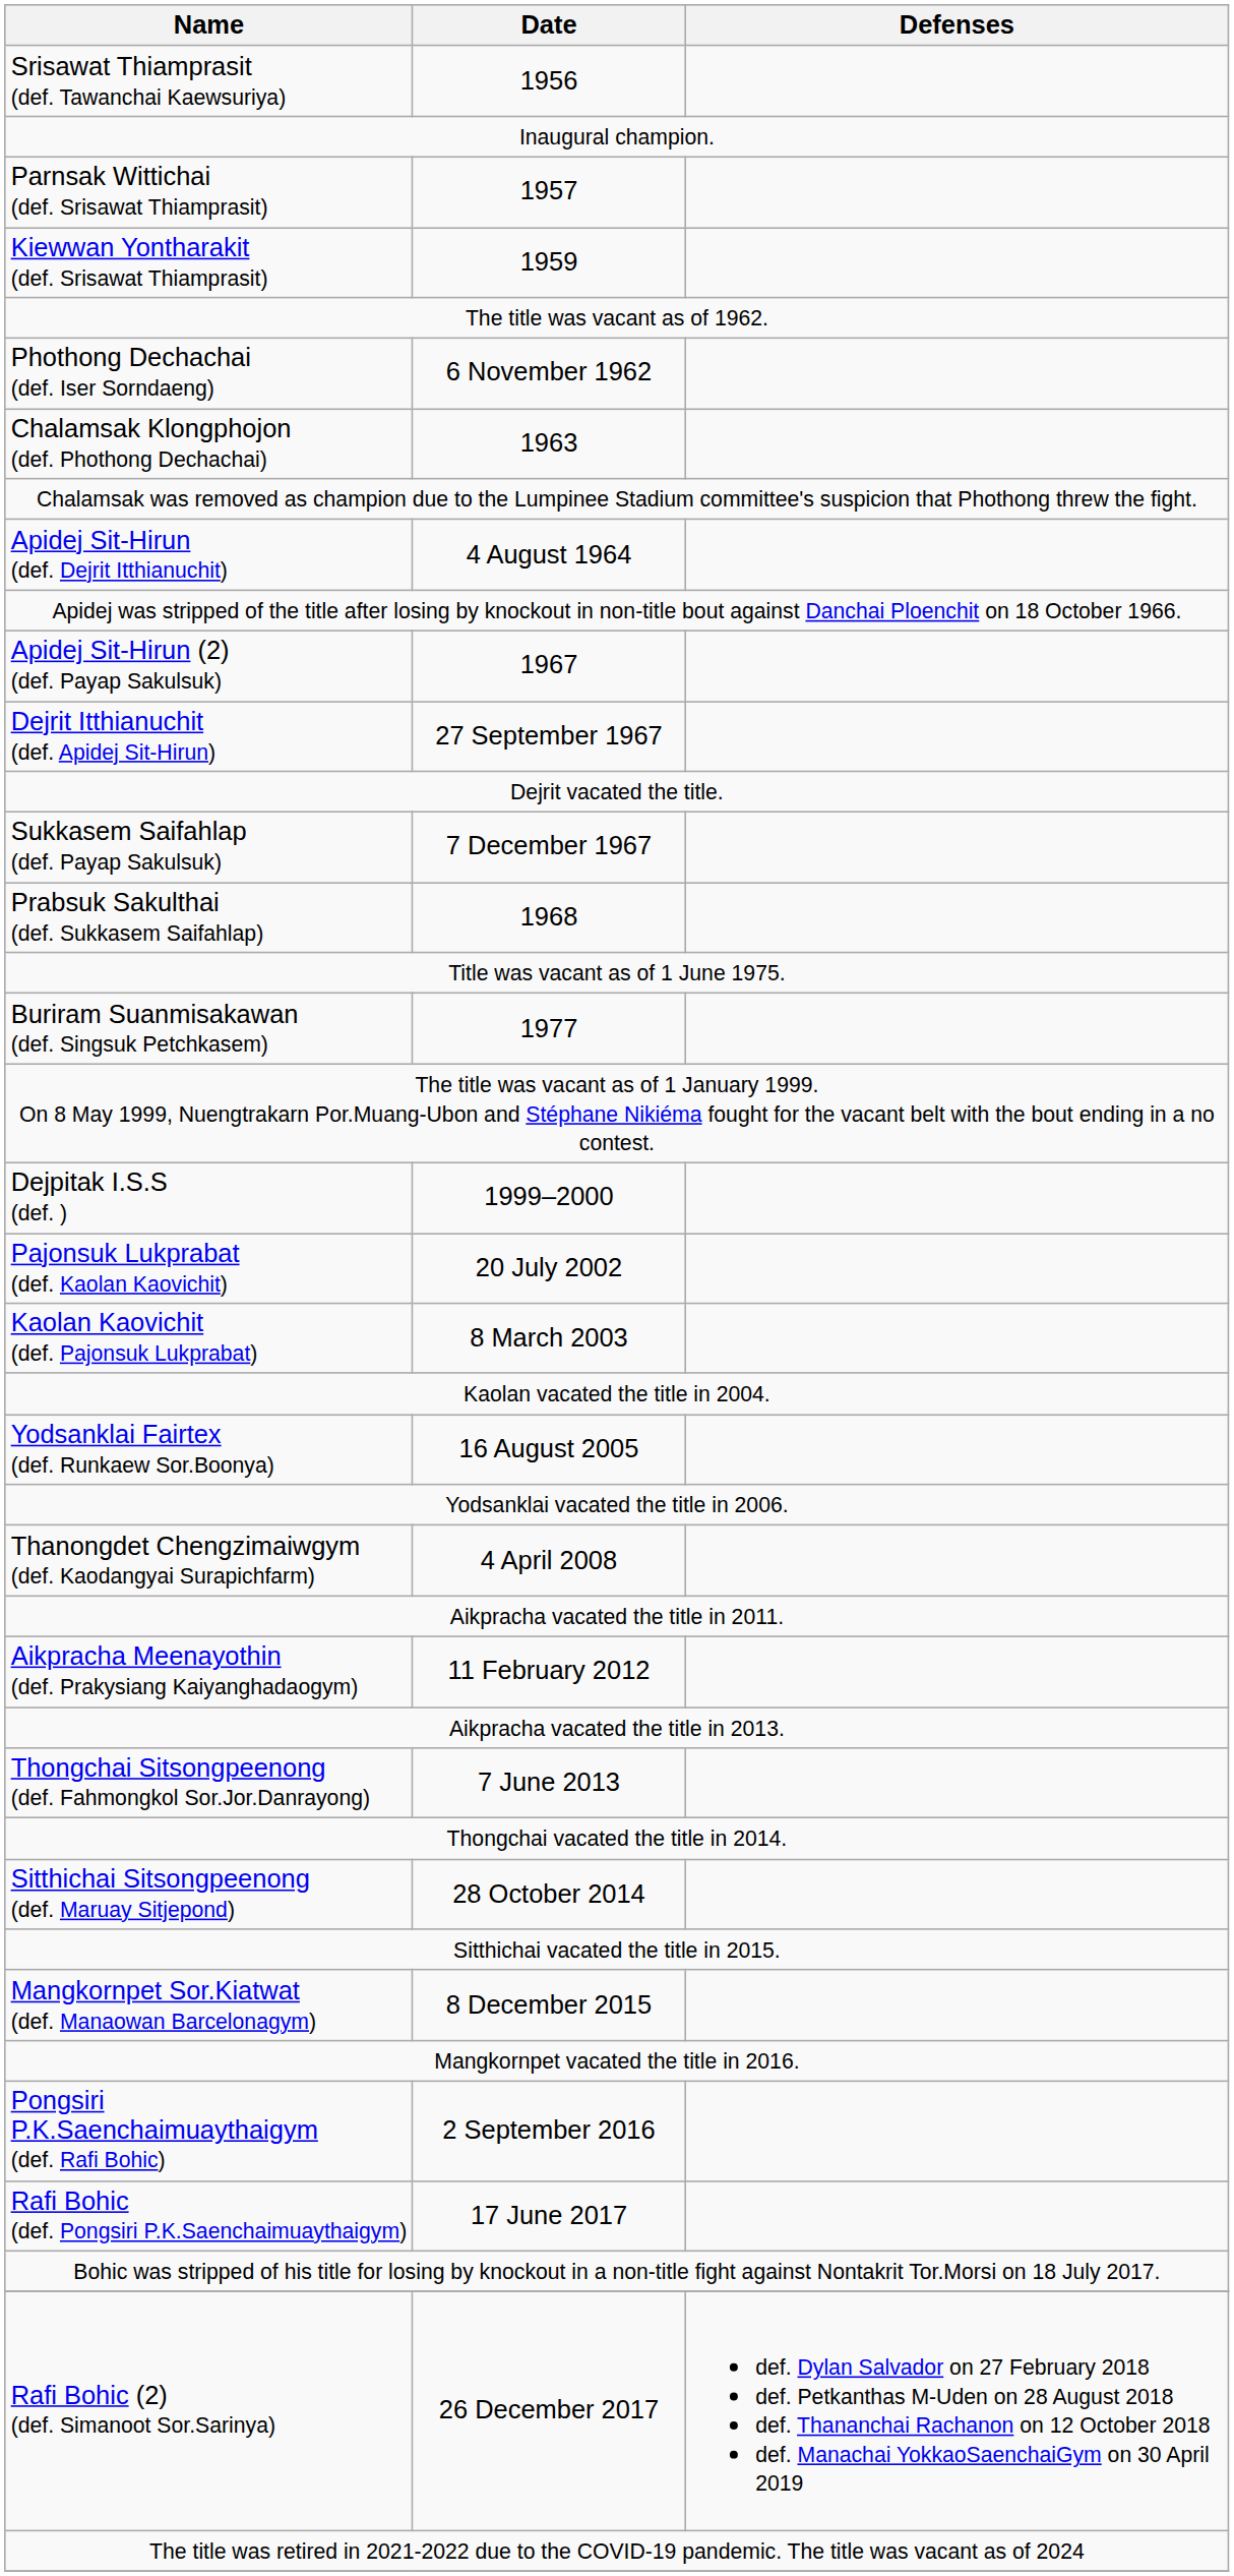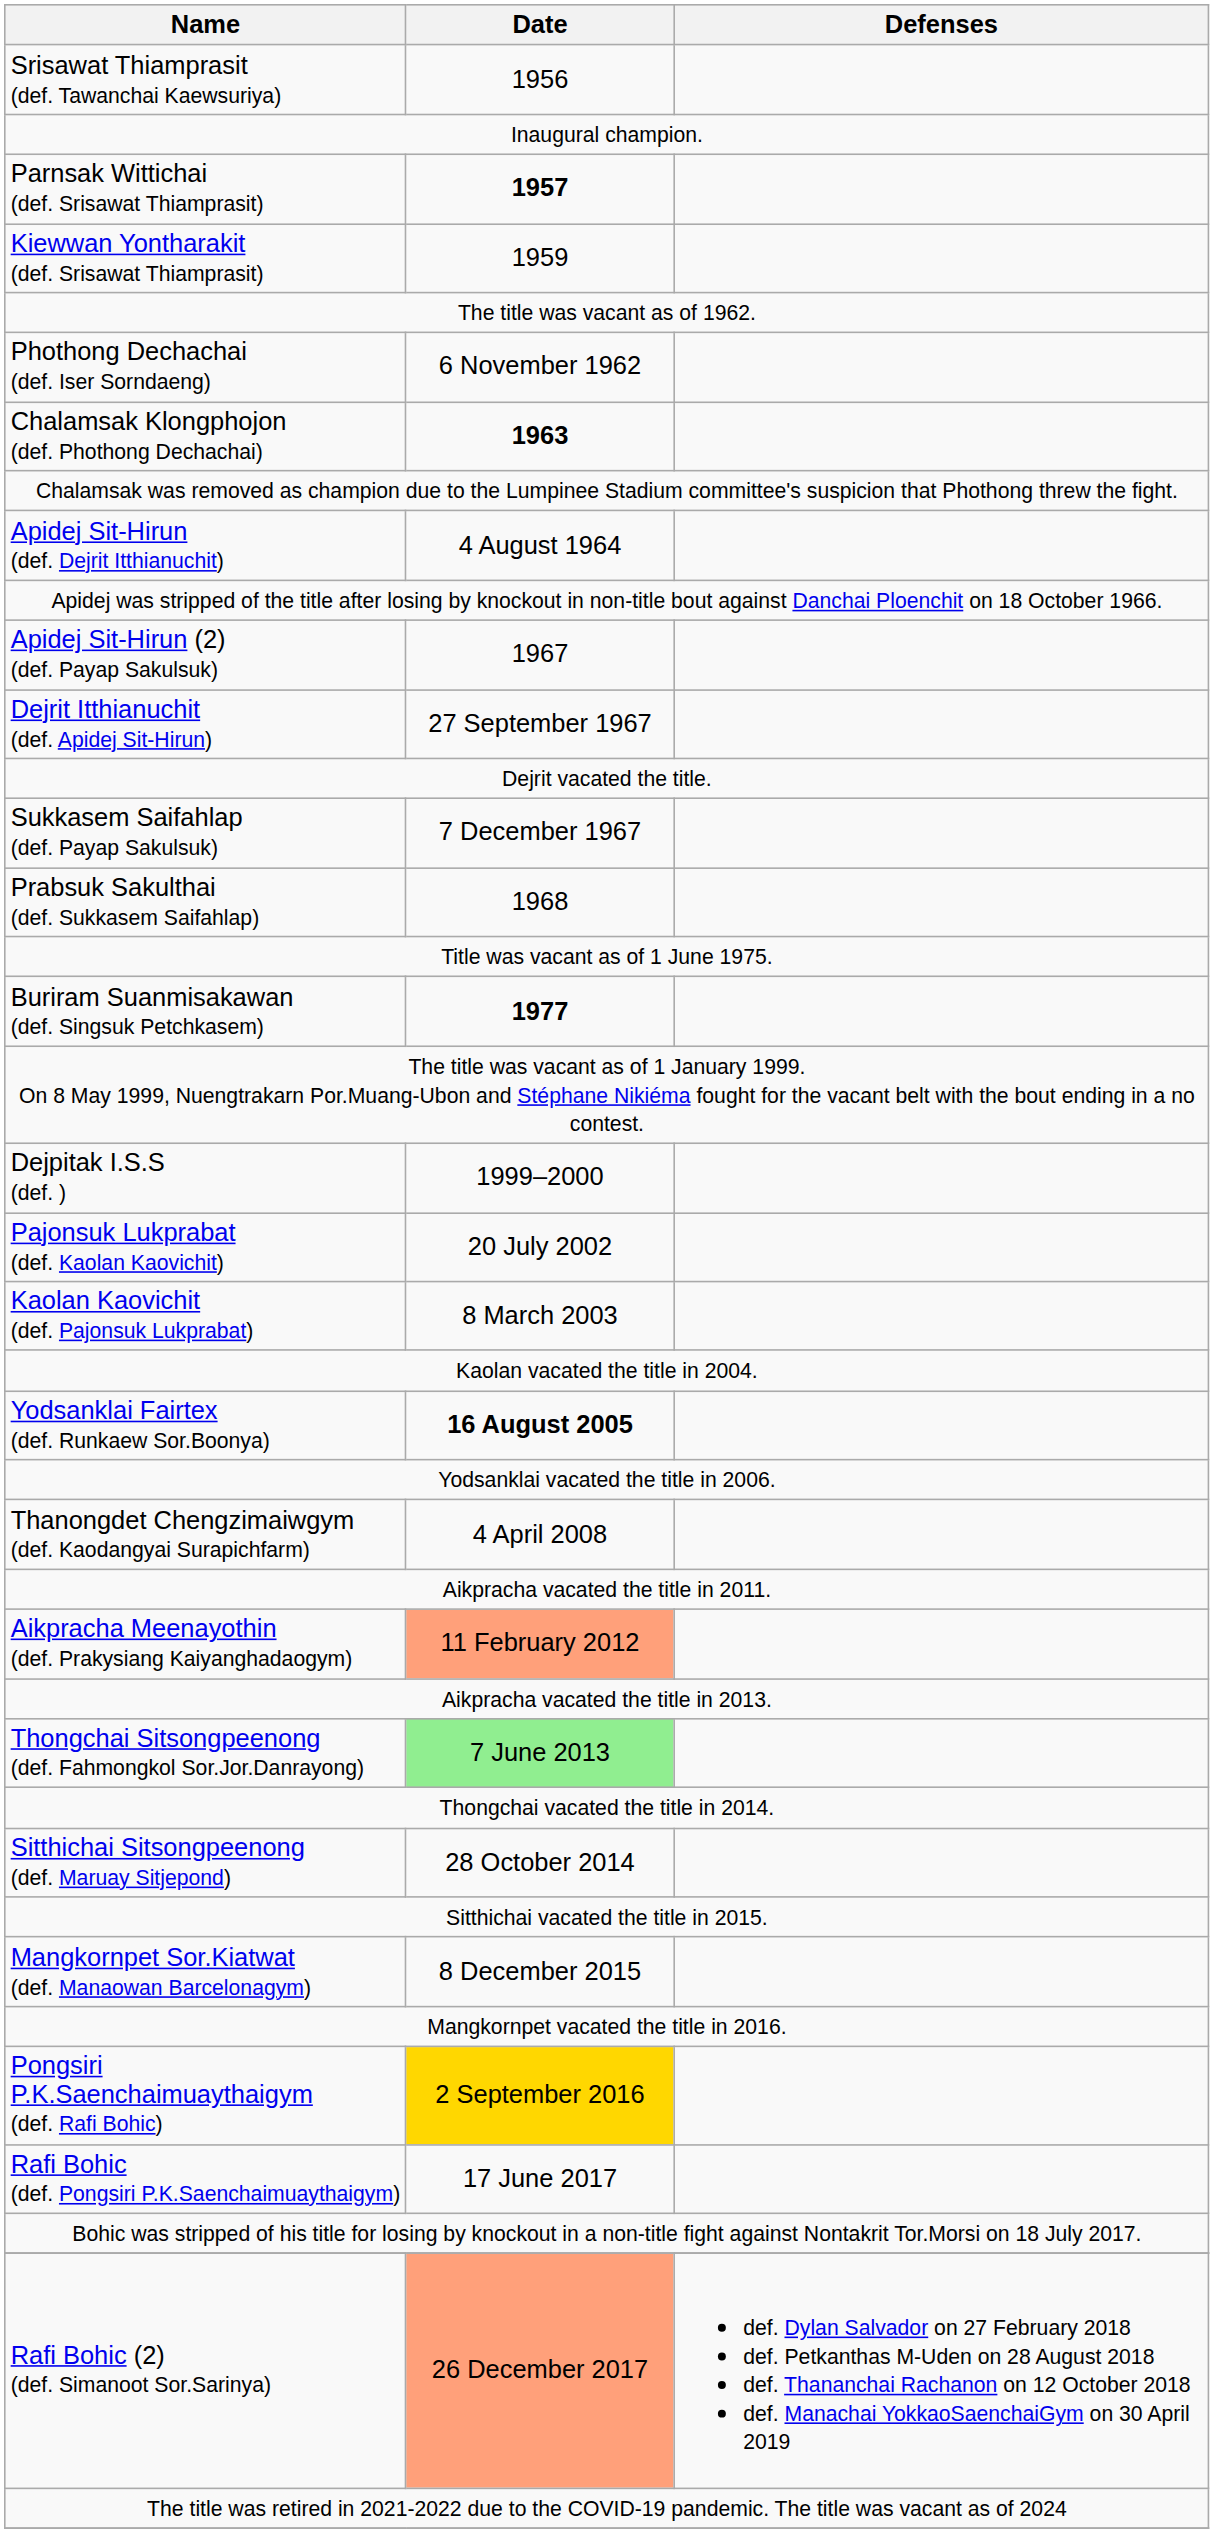Parnsak Wittichai (def. Srisawat Thiamprasit) | Date: normal -> bold
Chalamsak Klongphojon (def. Phothong Dechachai) | Date: normal -> bold
Buriram Suanmisakawan (def. Singsuk Petchkasem) | Date: normal -> bold
Yodsanklai Fairtex (def. Runkaew Sor.Boonya) | Date: normal -> bold
Aikpracha Meenayothin (def. Prakysiang Kaiyanghadaogym) | Date: no background -> lightsalmon background
Thongchai Sitsongpeenong (def. Fahmongkol Sor.Jor.Danrayong) | Date: no background -> lightgreen background
Pongsiri P.K.Saenchaimuaythaigym (def. Rafi Bohic) | Date: no background -> gold background
Rafi Bohic (2) (def. Simanoot Sor.Sarinya) | Date: no background -> lightsalmon background
